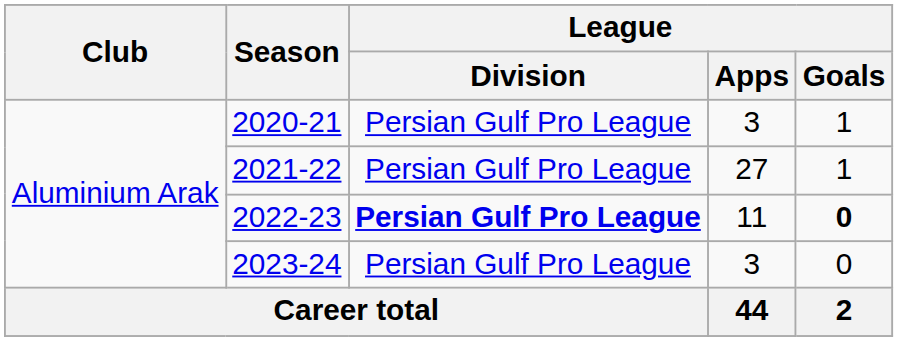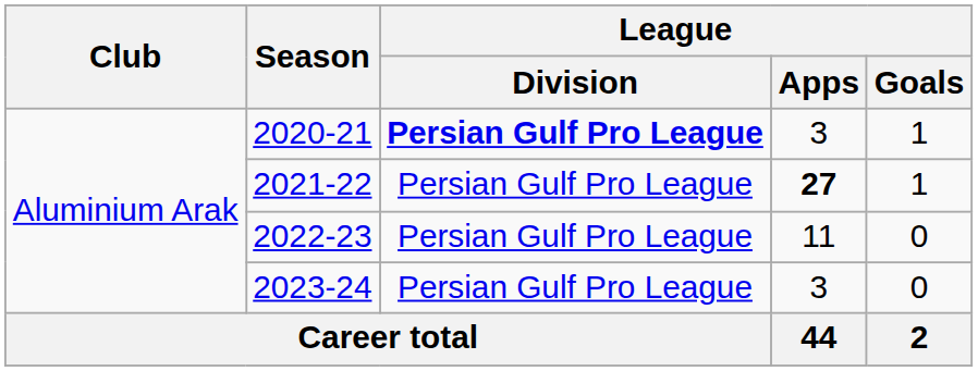2020-21 | League / Division: normal -> bold
2021-22 | League / Apps: normal -> bold
2022-23 | League / Division: bold -> normal
2022-23 | League / Goals: bold -> normal
